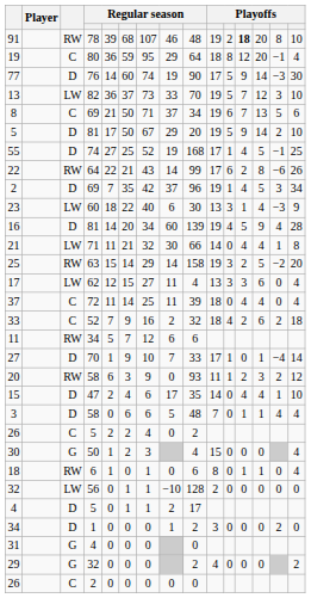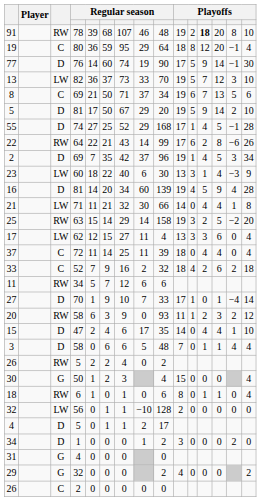77 | column 14: −3 -> −1
55 | column 8: 19 -> 29
55 | column 15: 25 -> 28
26 / 5 | column 3: C -> RW
